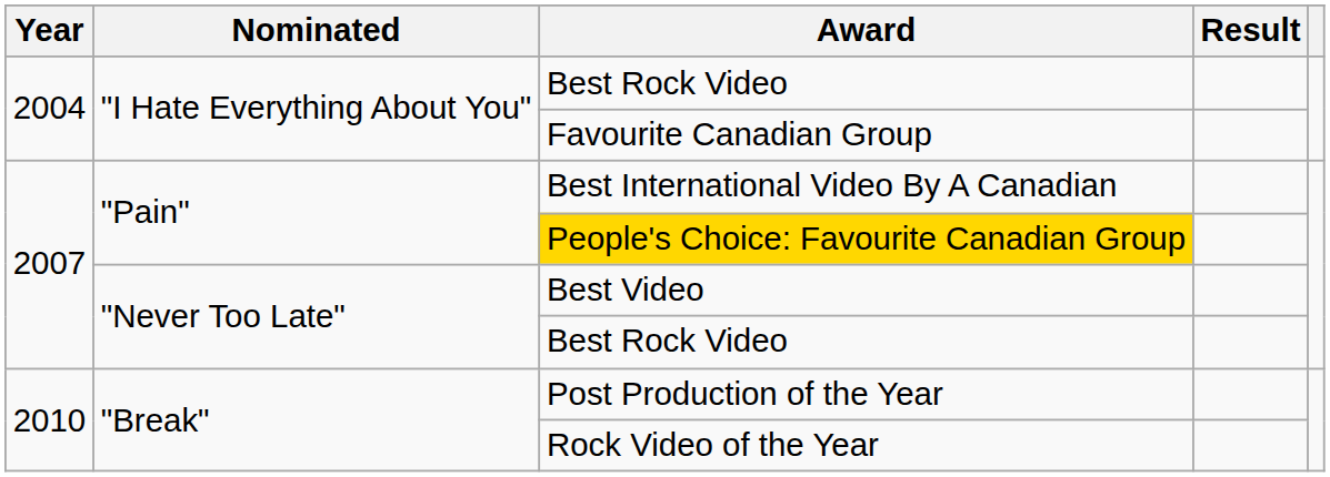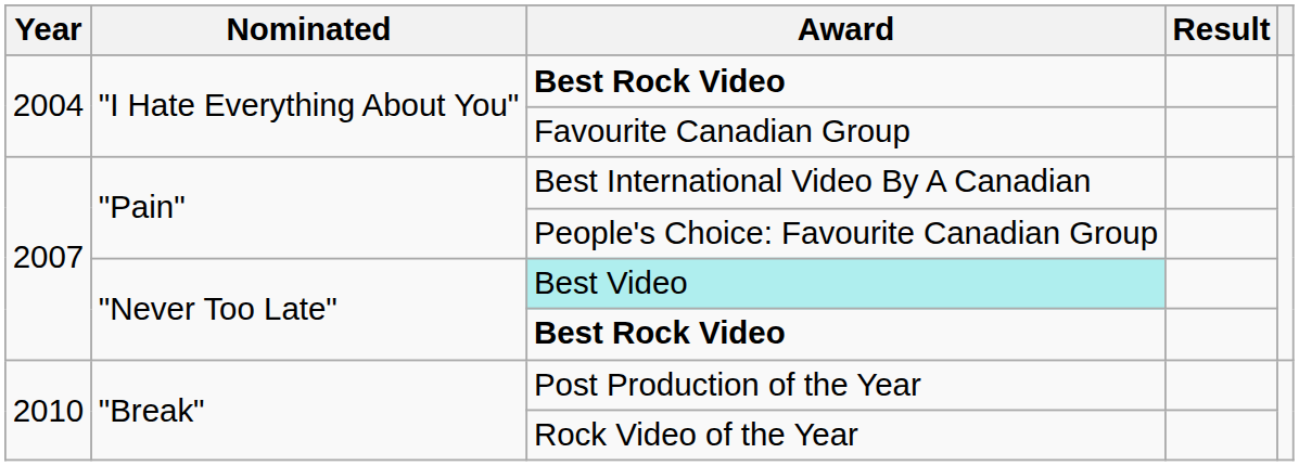"I Hate Everything About You" / Best Rock Video | Award: normal -> bold
People's Choice: Favourite Canadian Group | Award: gold background -> no background
Best Video | Award: no background -> paleturquoise background
"Never Too Late" / Best Rock Video | Award: normal -> bold
